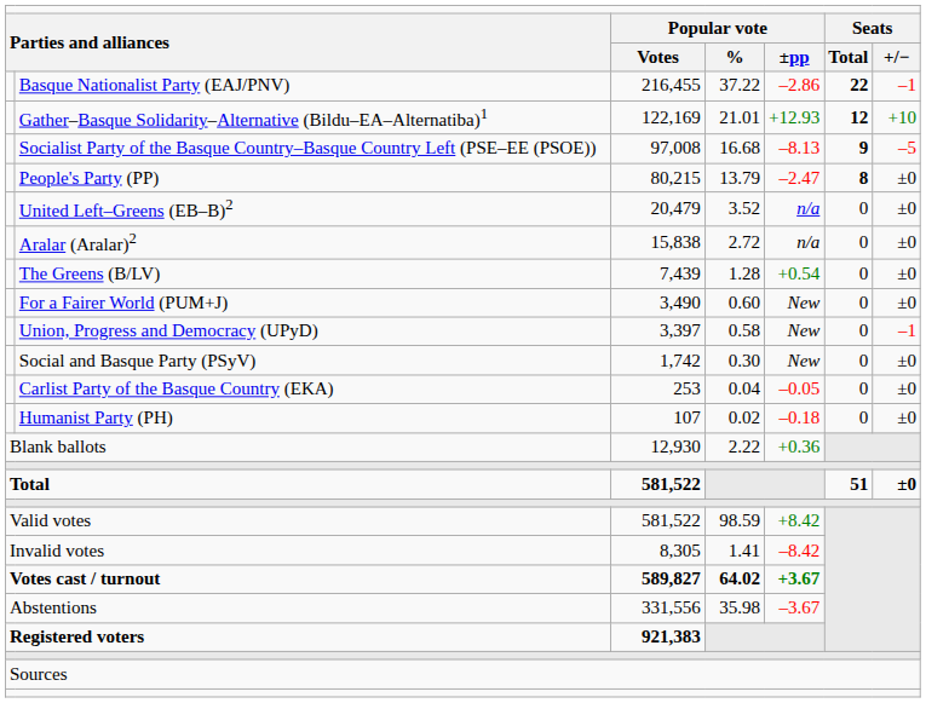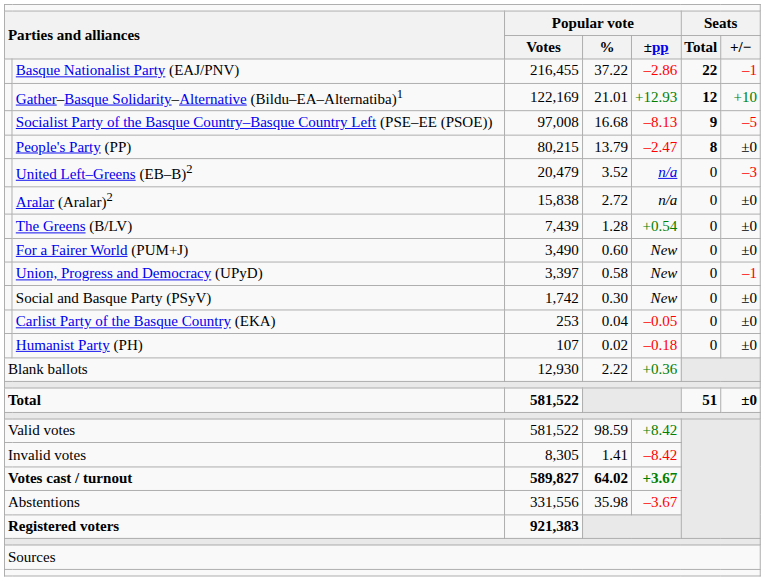United Left–Greens (EB–B)2 | column 7: ±0 -> –3
